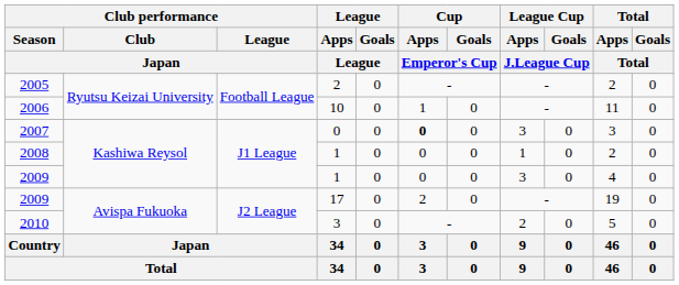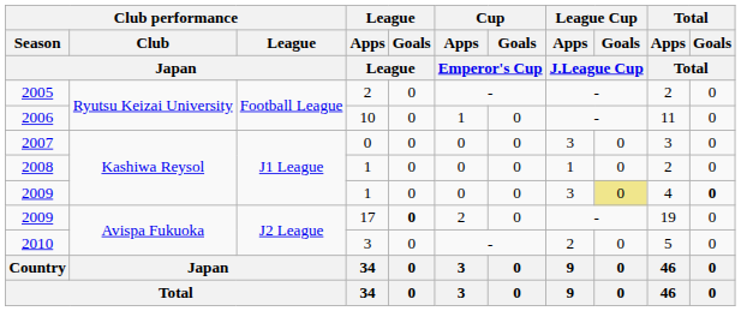2007 | Cup / Apps / Emperor's Cup: bold -> normal
2009 / 1 | League Cup / Goals / J.League Cup: no background -> khaki background
2009 / 1 | Total / Goals / Total: normal -> bold
2009 / 17 | League / Goals / League: normal -> bold
